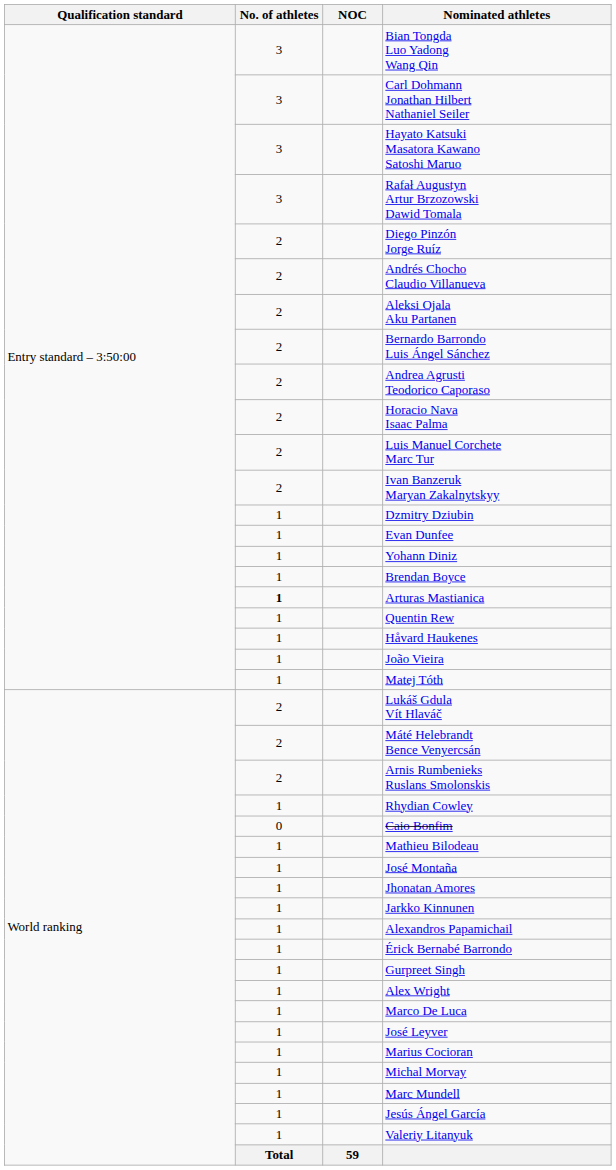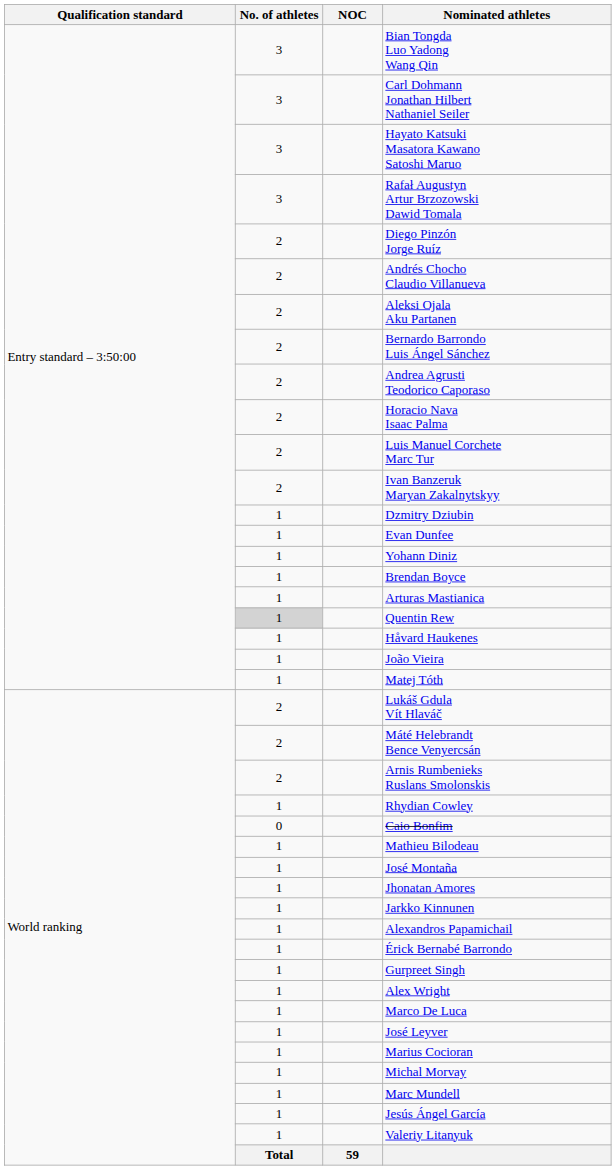Arturas Mastianica | No. of athletes: bold -> normal
Quentin Rew | No. of athletes: no background -> lightgrey background
